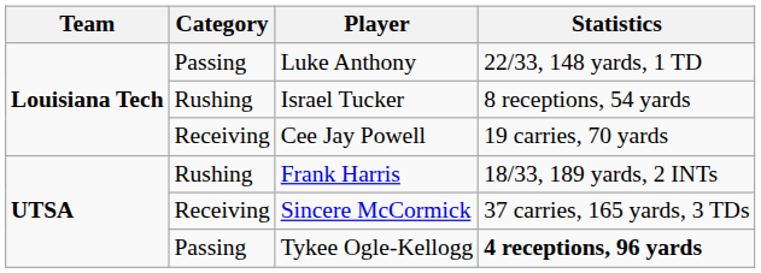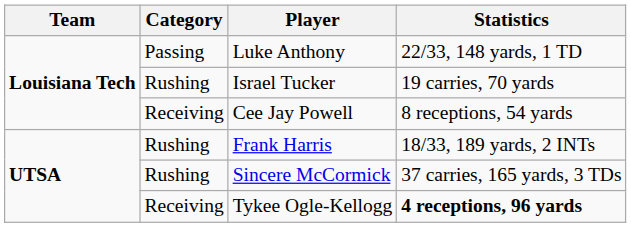Israel Tucker | Statistics: 8 receptions, 54 yards -> 19 carries, 70 yards
Cee Jay Powell | Statistics: 19 carries, 70 yards -> 8 receptions, 54 yards
Sincere McCormick | Category: Receiving -> Rushing
Tykee Ogle-Kellogg | Category: Passing -> Receiving
